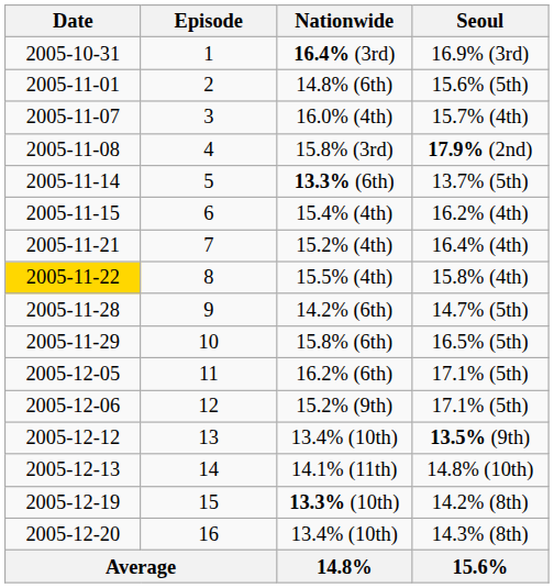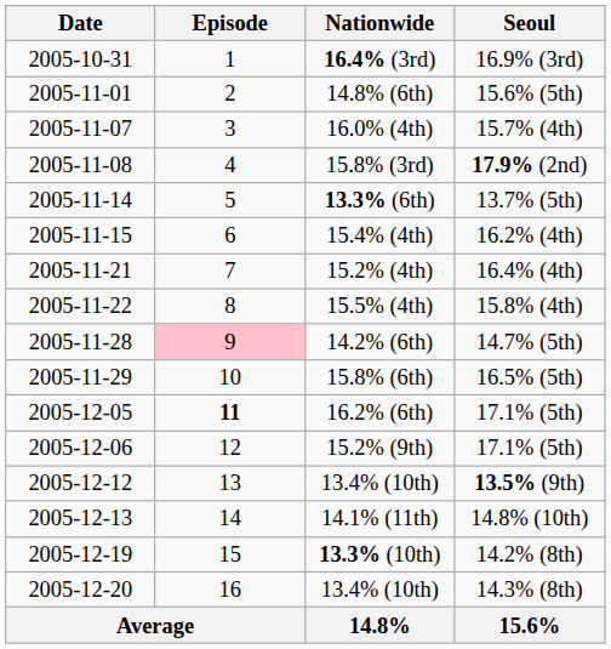15.5% (4th) | Date: gold background -> no background
14.2% (6th) | Episode: no background -> pink background
16.2% (6th) | Episode: normal -> bold
